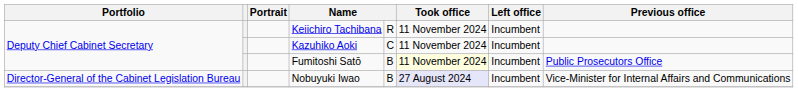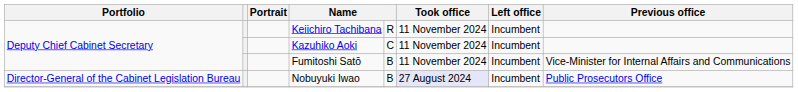Fumitoshi Satō | Took office: lightyellow background -> no background
Fumitoshi Satō | Previous office: Public Prosecutors Office -> Vice-Minister for Internal Affairs and Communications
Nobuyuki Iwao | Previous office: Vice-Minister for Internal Affairs and Communications -> Public Prosecutors Office
